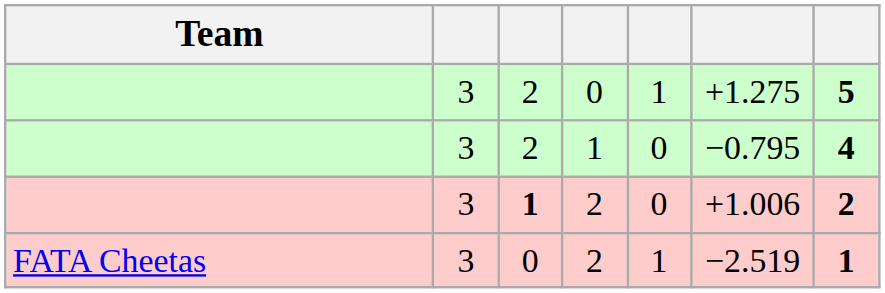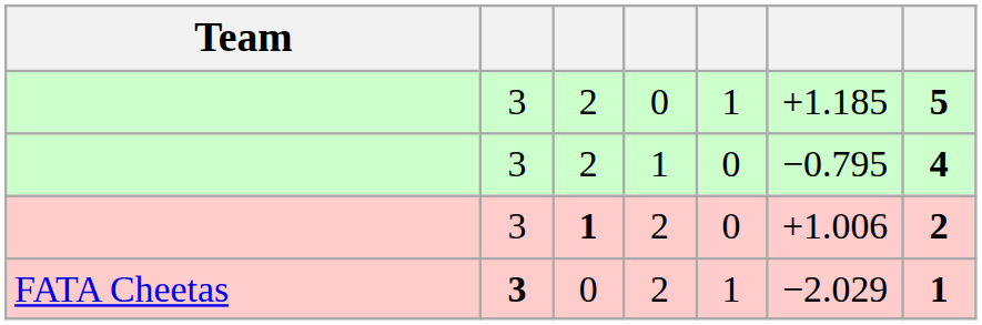row 2 | column 6: +1.275 -> +1.185
row 5 | column 2: normal -> bold
row 5 | column 6: −2.519 -> −2.029
